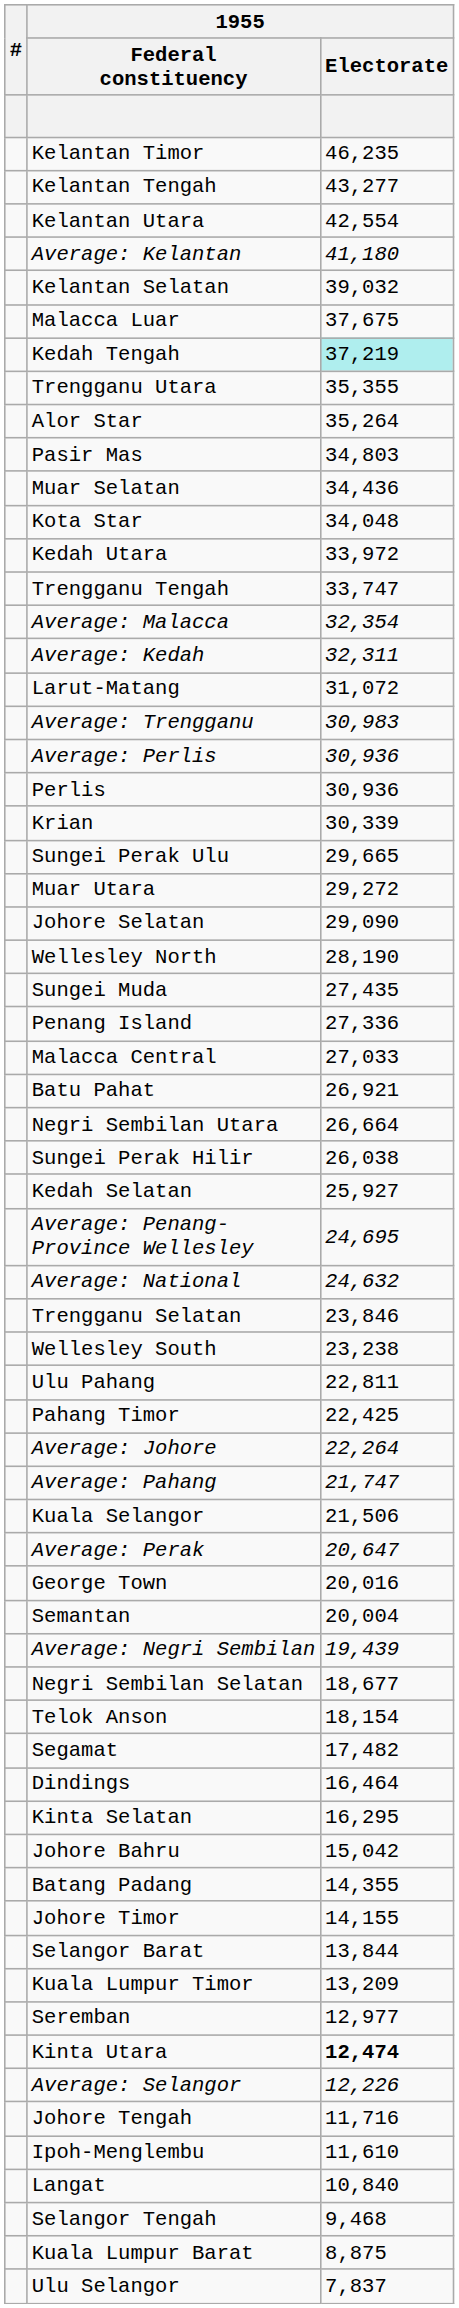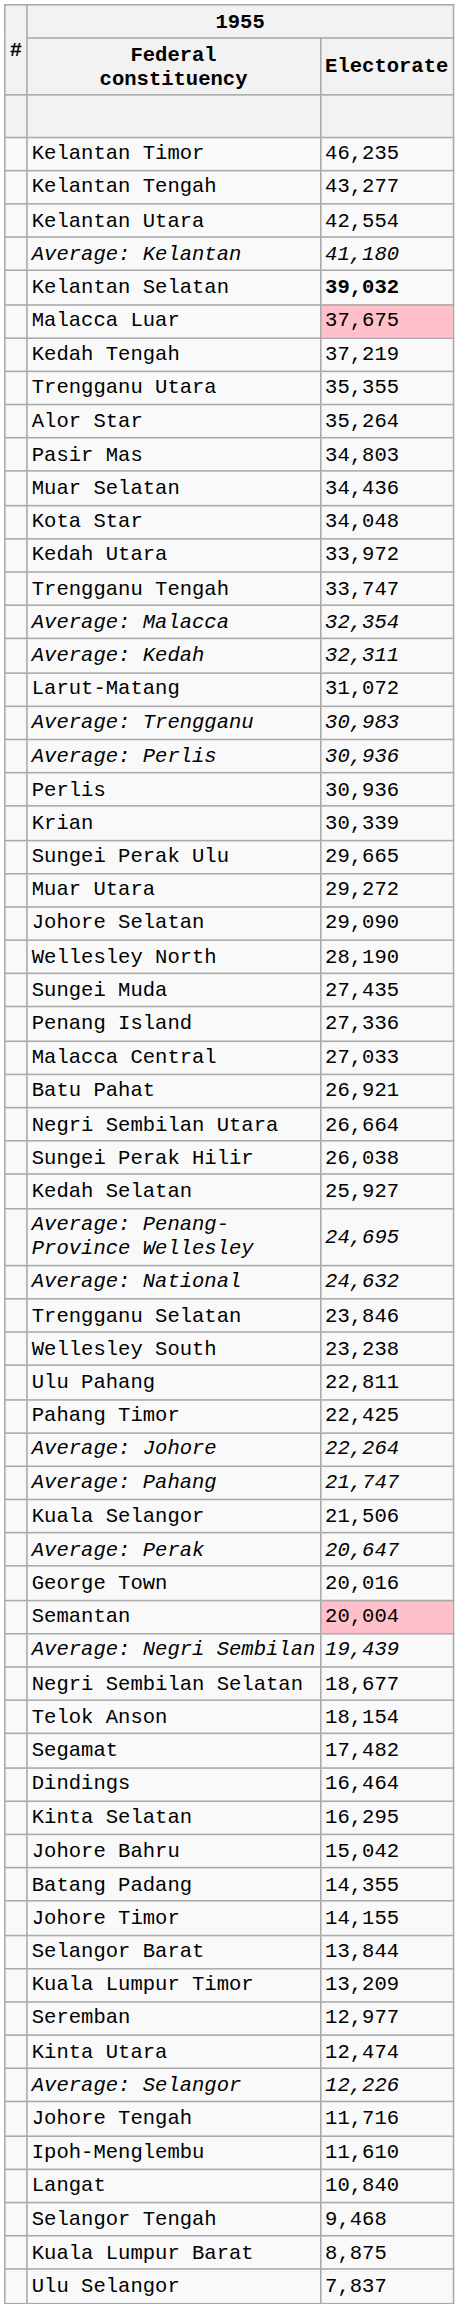Kelantan Selatan | 1955 / Electorate: normal -> bold
Malacca Luar | 1955 / Electorate: no background -> pink background
Kedah Tengah | 1955 / Electorate: paleturquoise background -> no background
Semantan | 1955 / Electorate: no background -> pink background
Kinta Utara | 1955 / Electorate: bold -> normal
